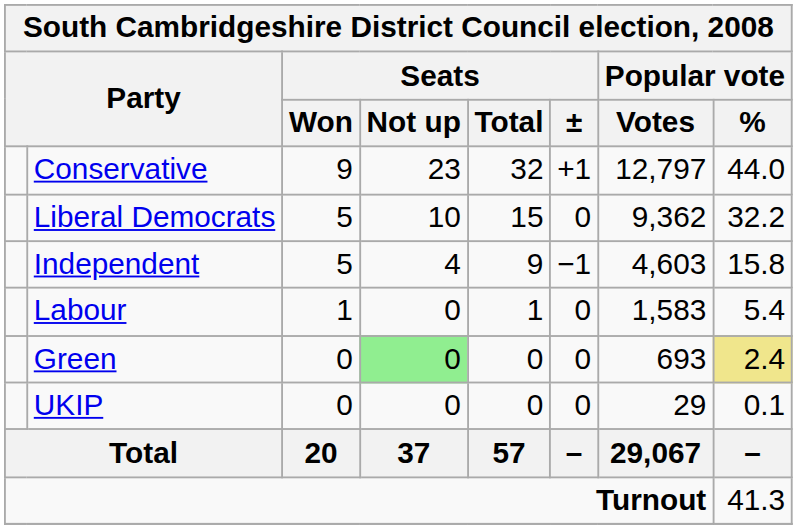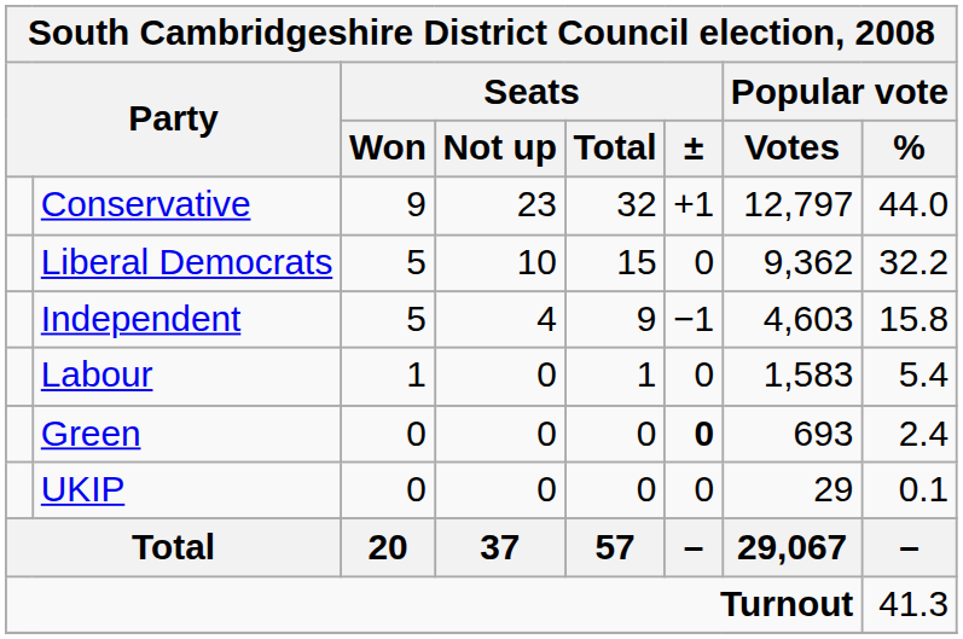Green | Seats / Not up: lightgreen background -> no background
Green | Seats / ±: normal -> bold
Green | Popular vote / %: khaki background -> no background
